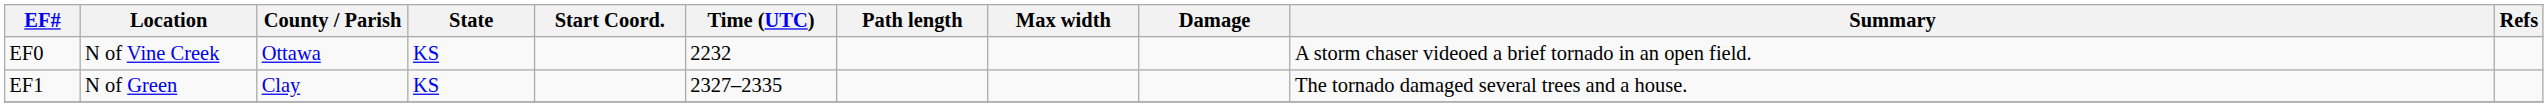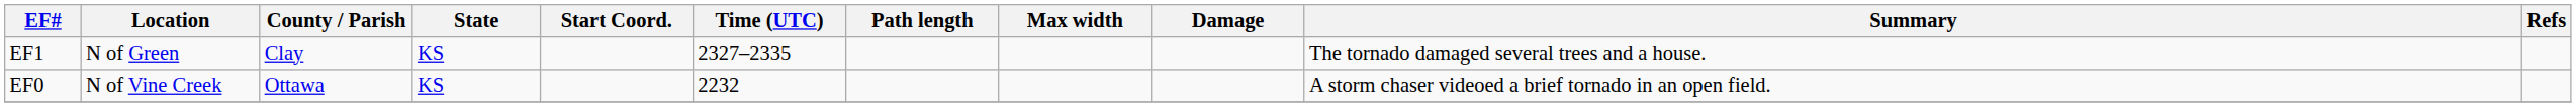rows swapped: EF0 <-> EF1
